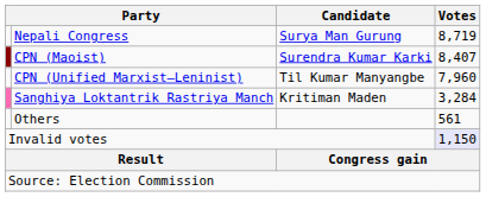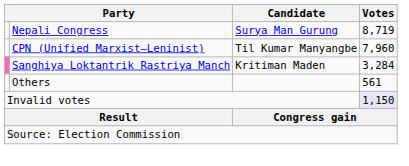- row: CPN (Maoist) | Surendra Kumar Karki | 8,407
